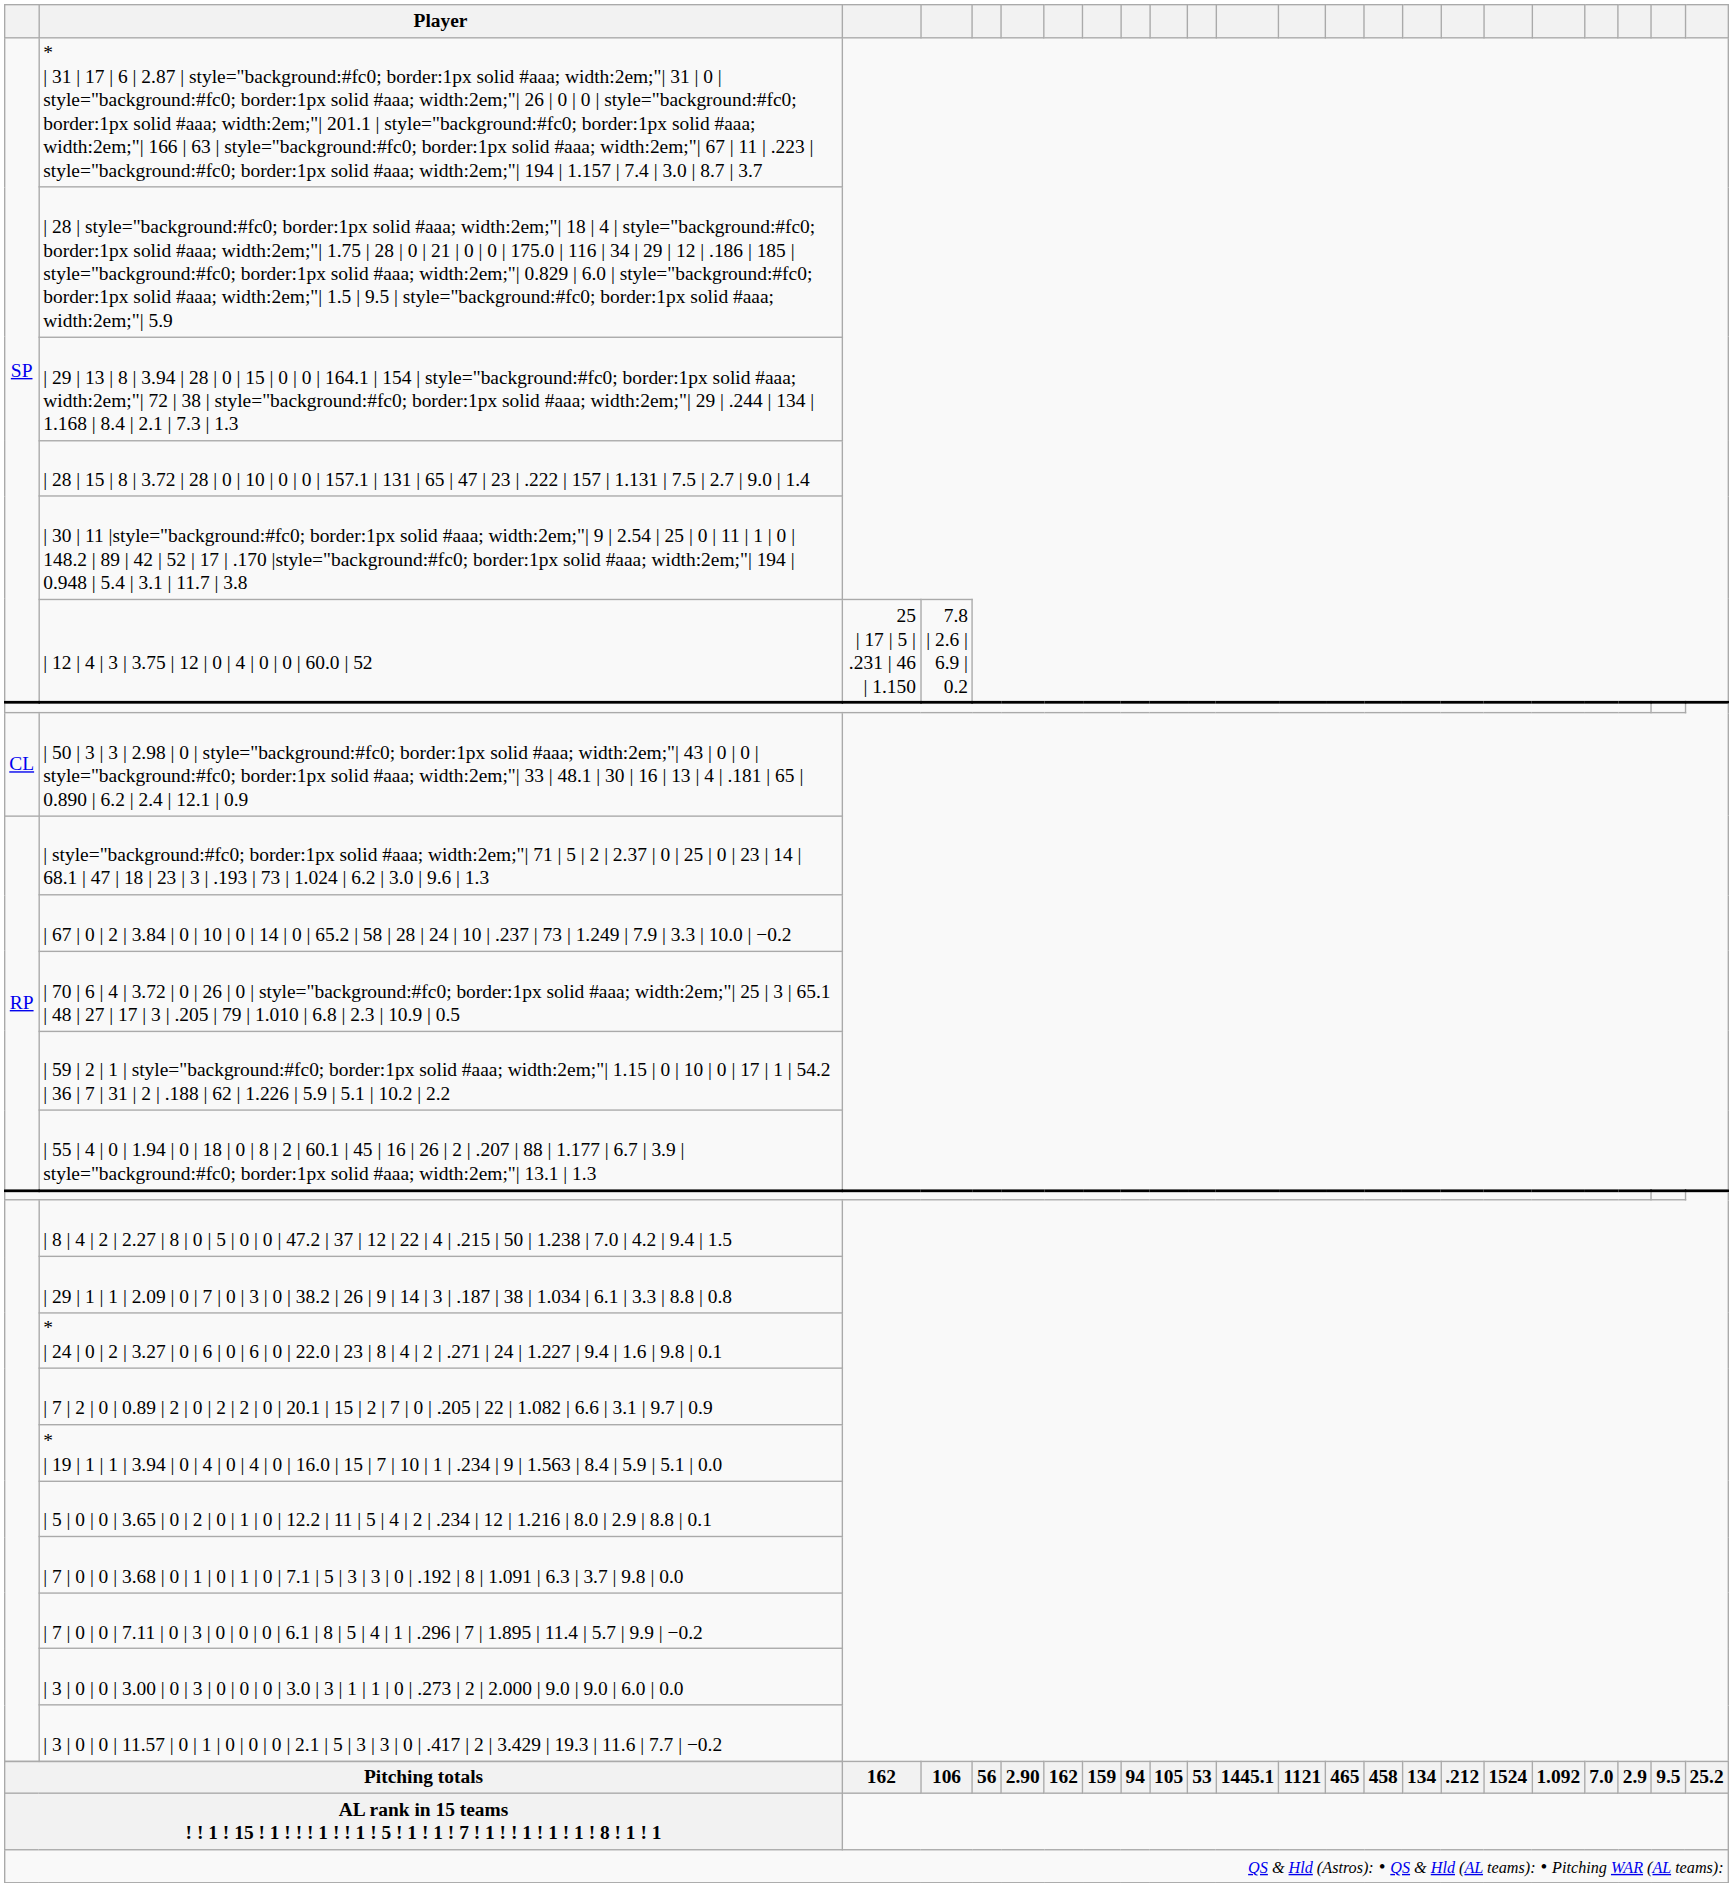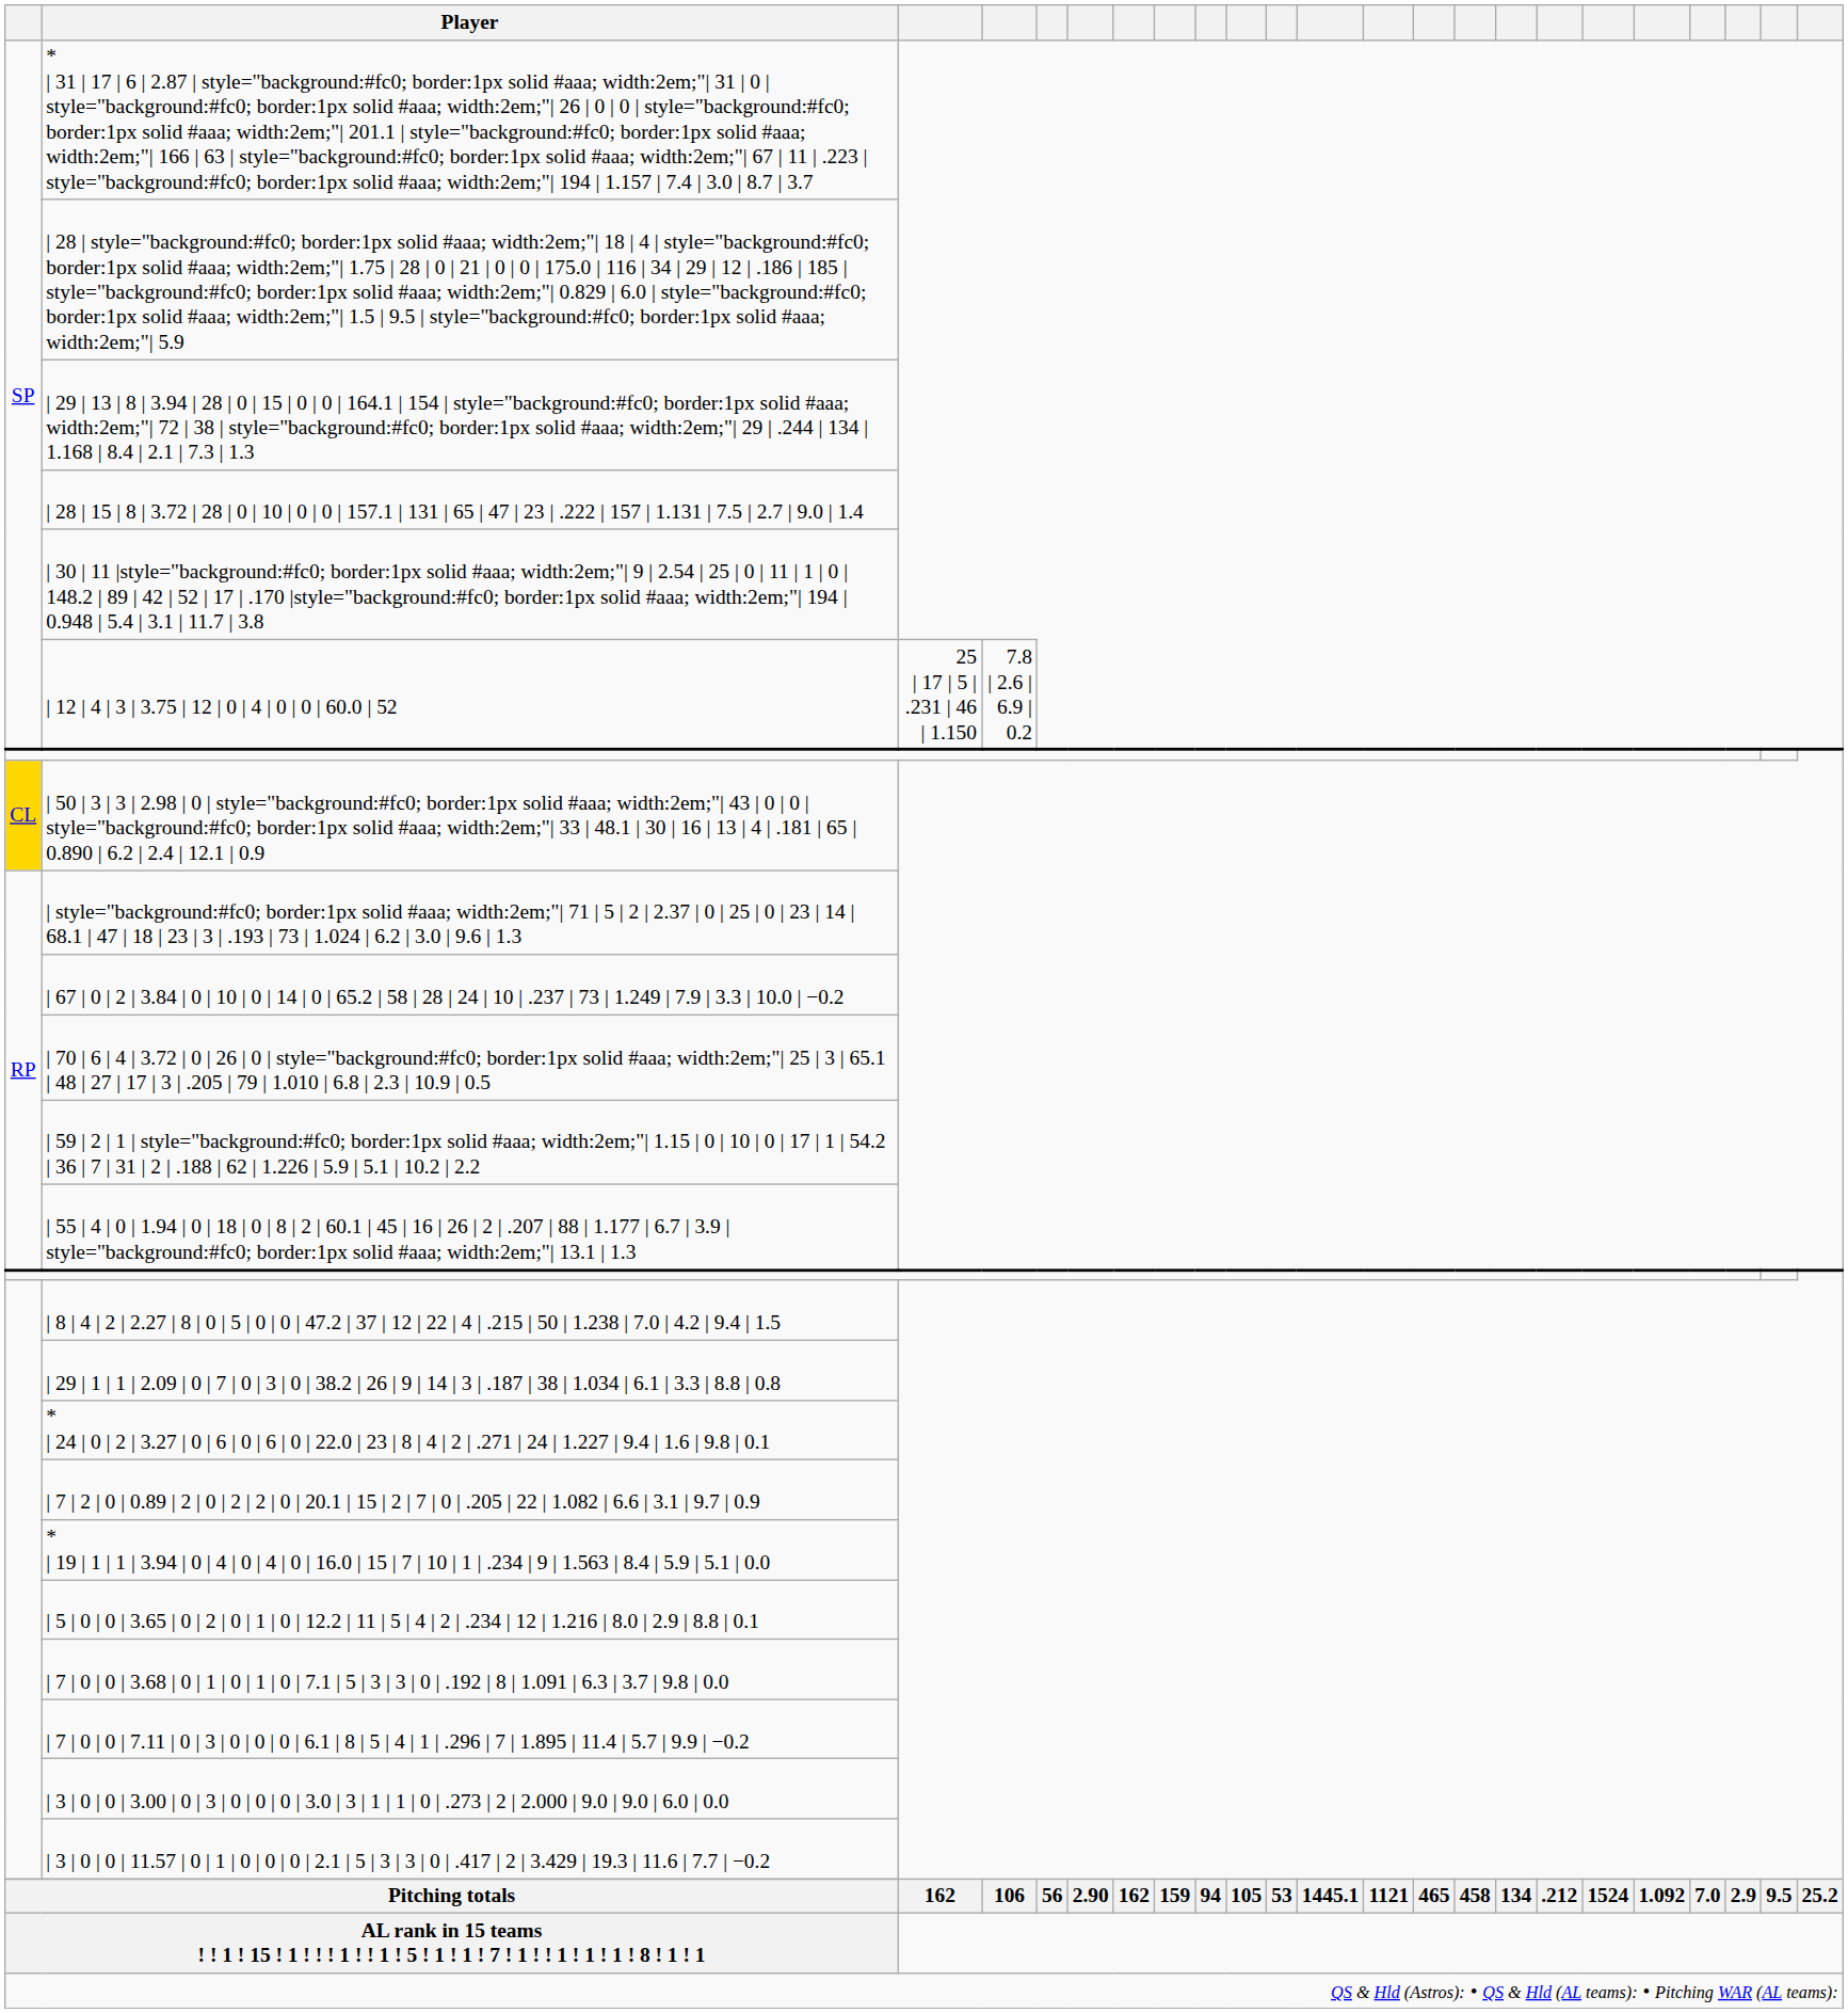row 9 | column 1: no background -> gold background
